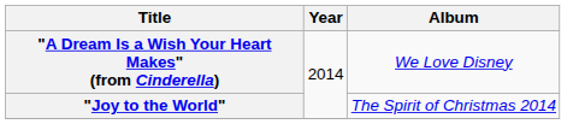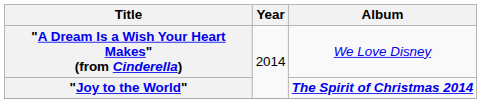"Joy to the World" | Album: normal -> bold
